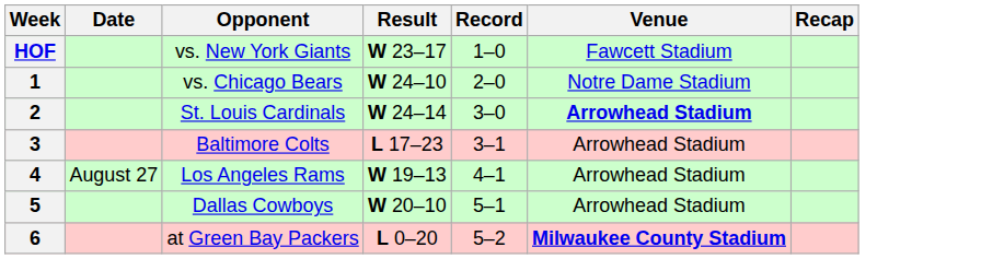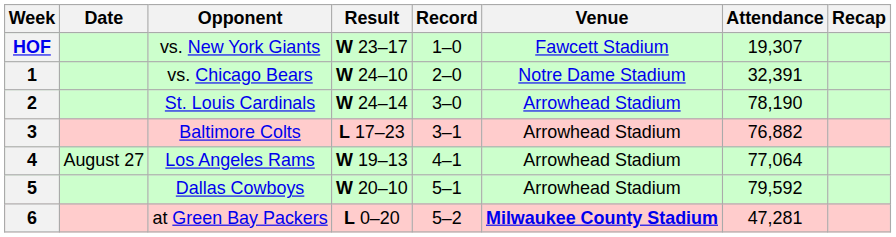+ column: Attendance | 19,307 | 32,391 | 78,190 | 76,882 | 77,064 | 79,592 | 47,281
2 | Venue: bold -> normal
